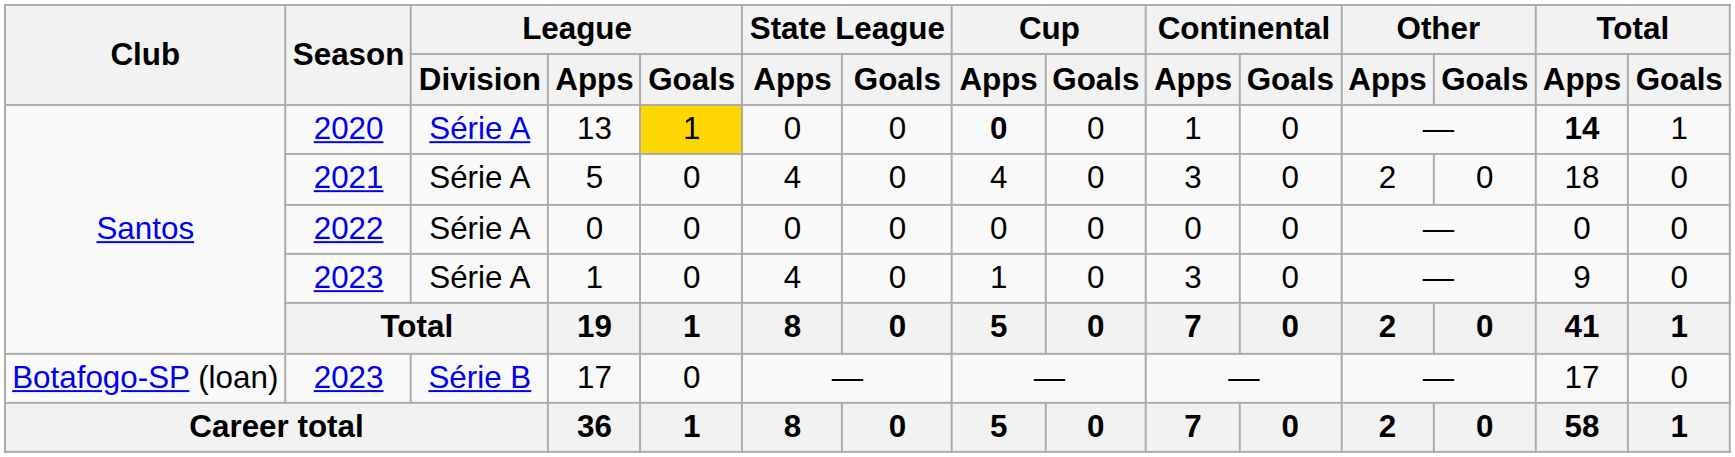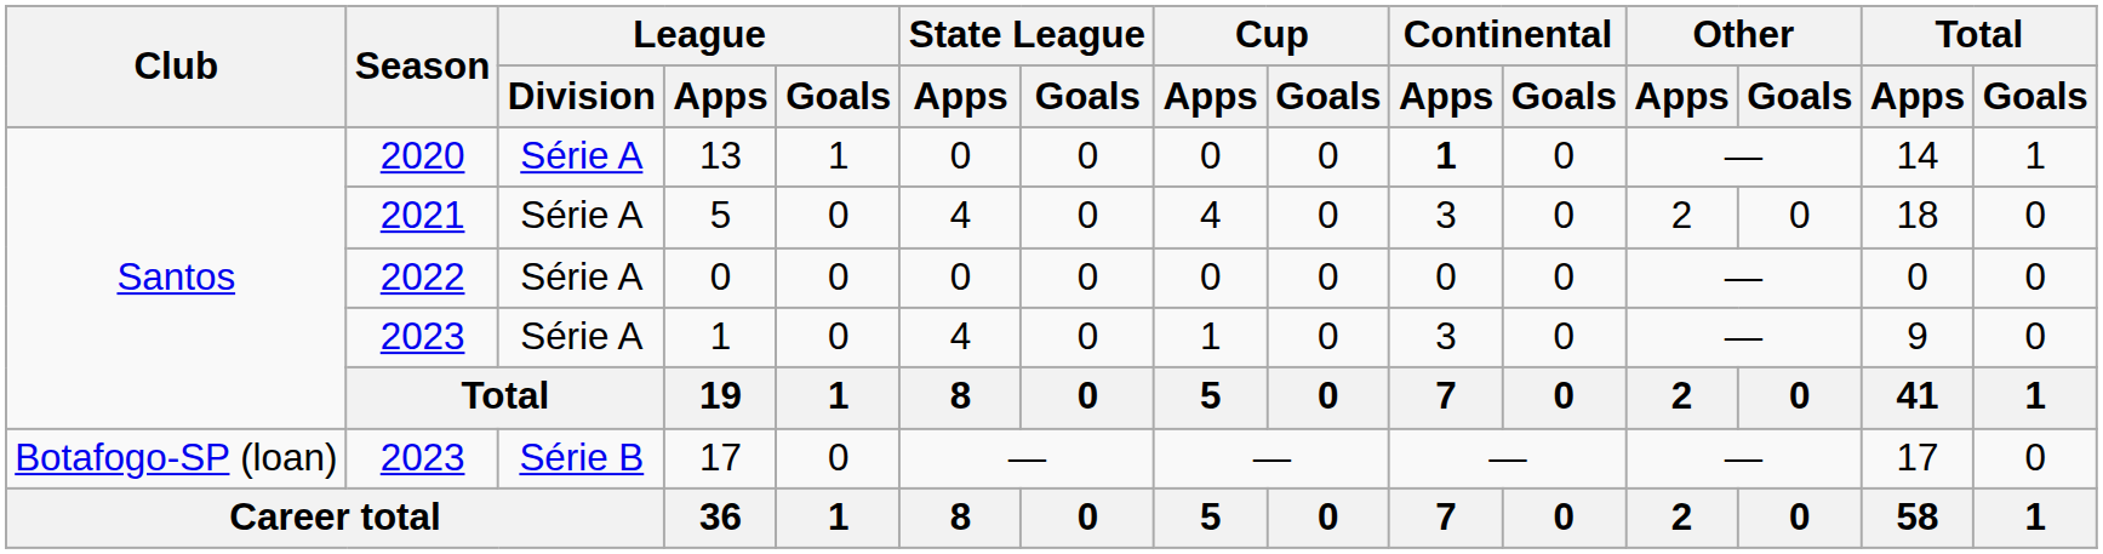13 | League / Goals: gold background -> no background
13 | Cup / Apps: bold -> normal
13 | Continental / Apps: normal -> bold
13 | Total / Apps: bold -> normal
